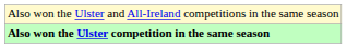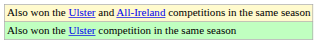row 2 | column 1: bold -> normal
